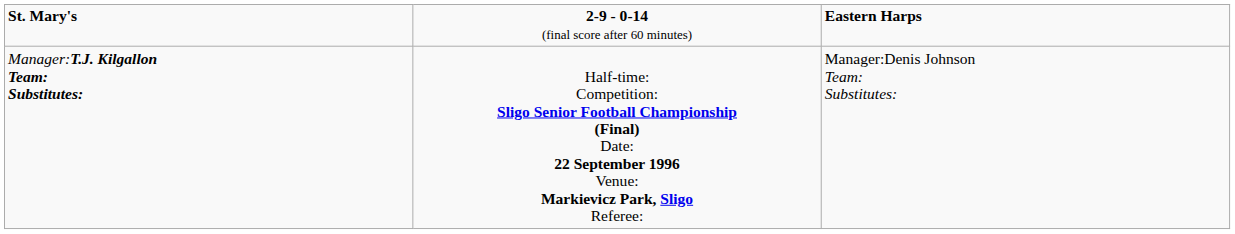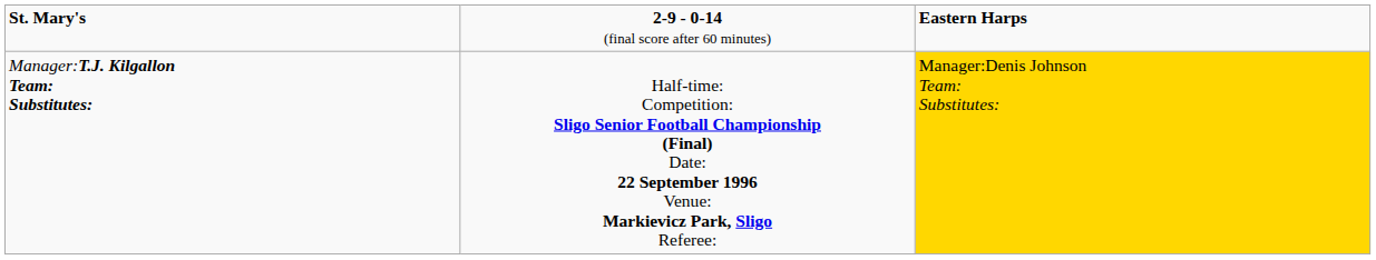Manager:T.J. Kilgallon Team: Substitutes: | column 3: no background -> gold background
